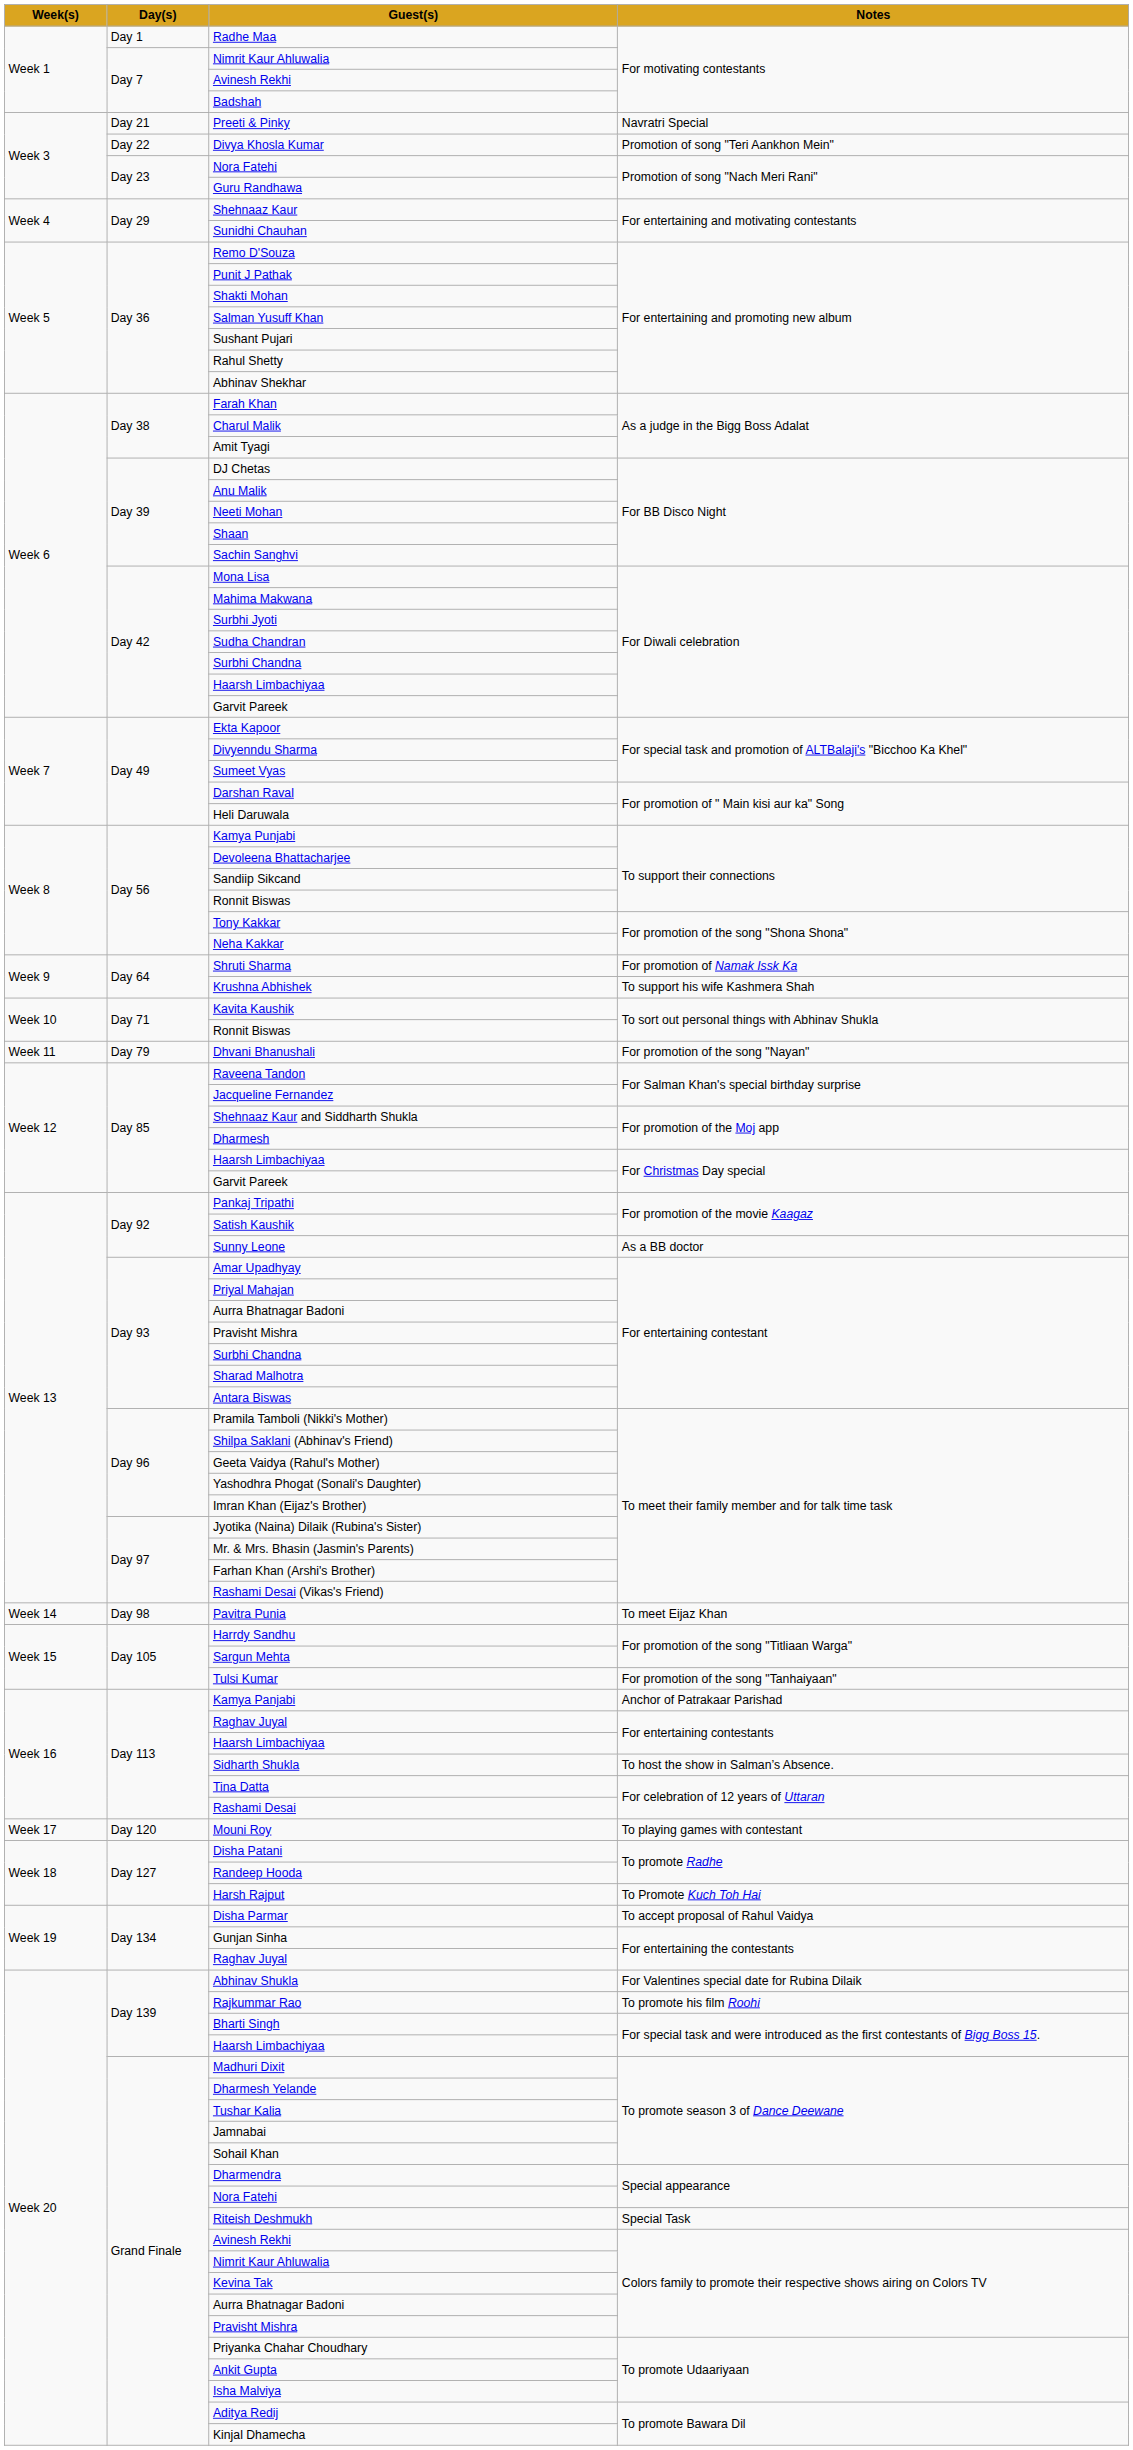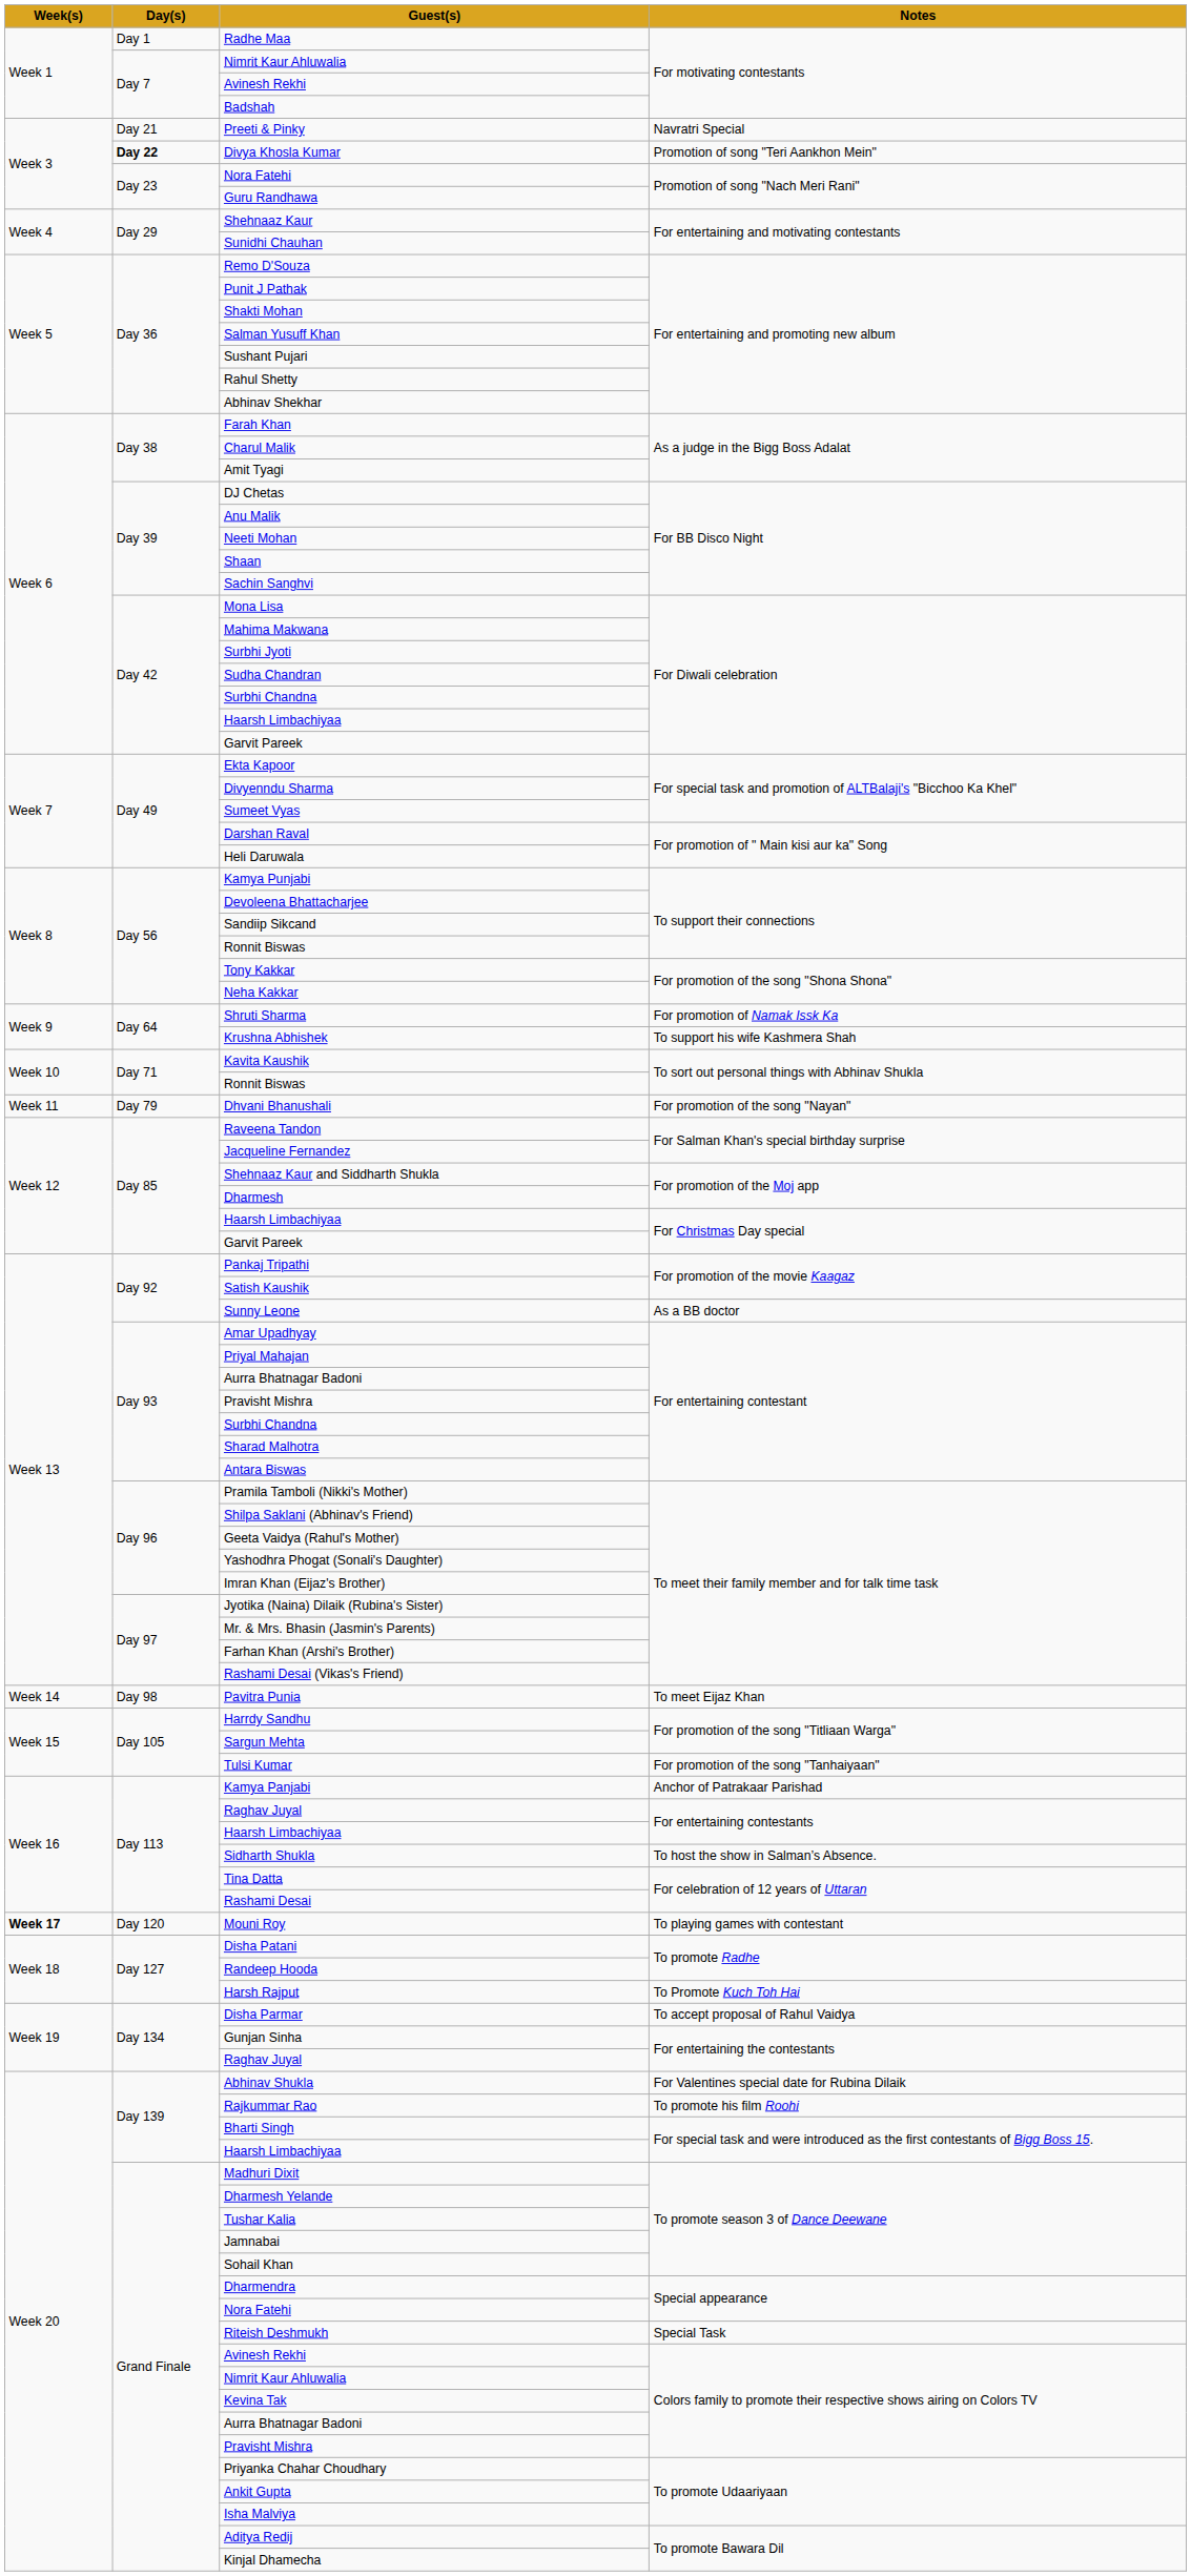Divya Khosla Kumar | Day(s): normal -> bold
Mouni Roy | Week(s): normal -> bold
